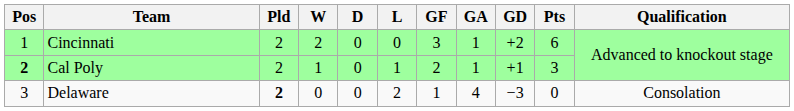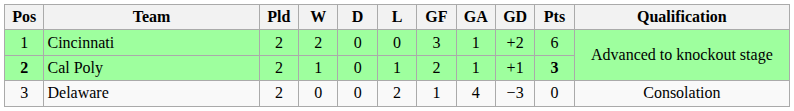Cal Poly | Pts: normal -> bold
Delaware | Pld: bold -> normal
